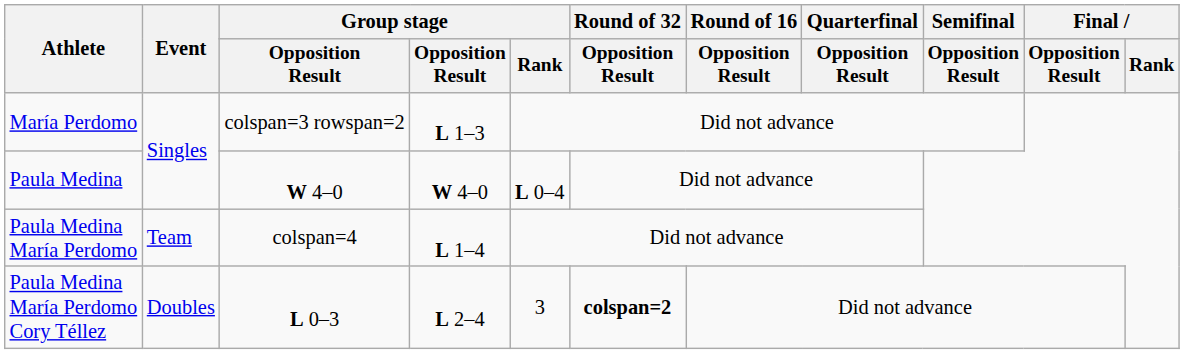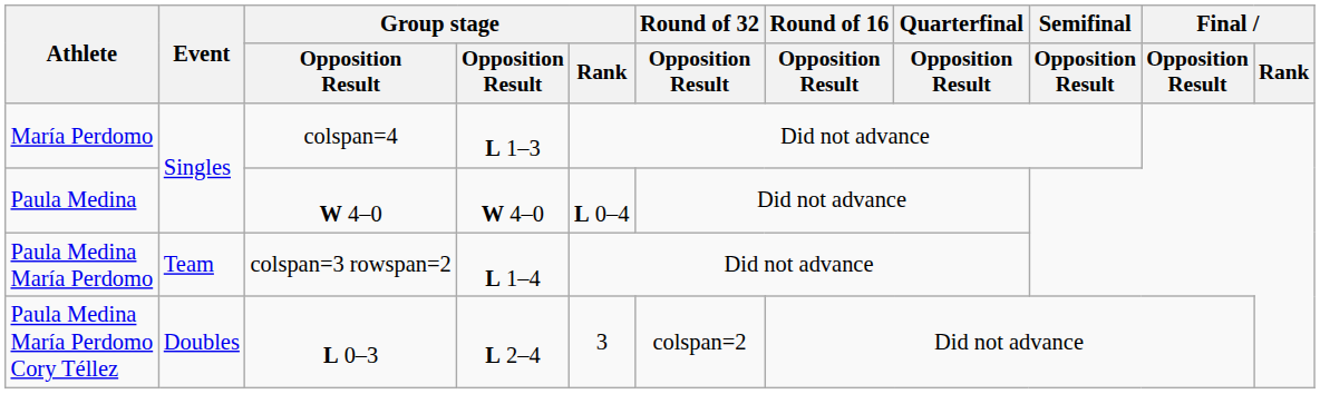María Perdomo | column 3: colspan=3 rowspan=2 -> colspan=4
Paula Medina María Perdomo | column 3: colspan=4 -> colspan=3 rowspan=2
Paula Medina María Perdomo Cory Téllez | Round of 32 / Opposition Result: bold -> normal
